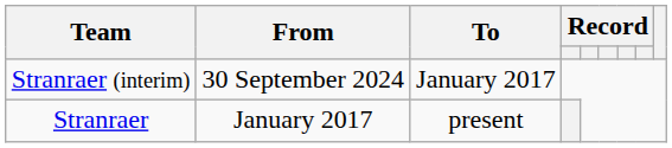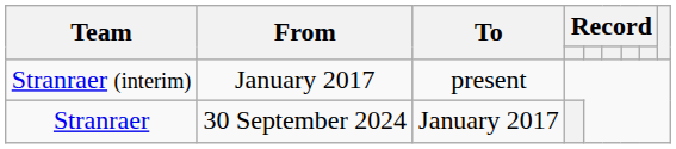Stranraer (interim) | From: 30 September 2024 -> January 2017
Stranraer (interim) | To: January 2017 -> present
Stranraer | From: January 2017 -> 30 September 2024
Stranraer | To: present -> January 2017
